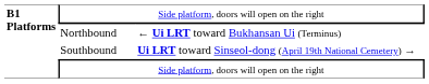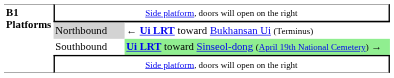Northbound | column 2: no background -> lightgrey background
Southbound | column 3: no background -> lightgreen background
